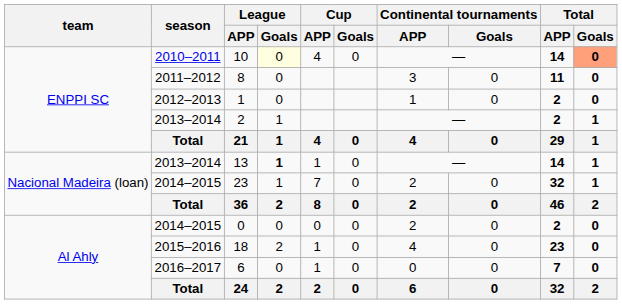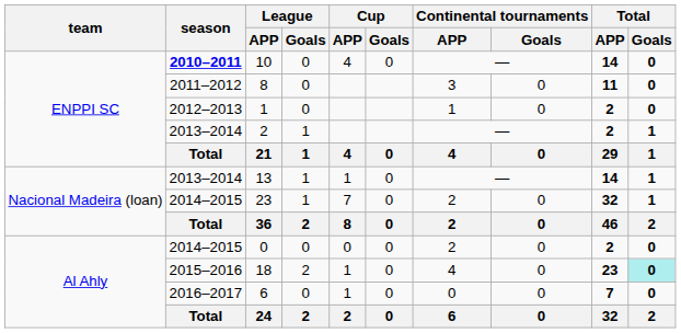10 | season: normal -> bold
10 | League / Goals: lightyellow background -> no background
10 | Total / Goals: lightsalmon background -> no background
13 | League / Goals: bold -> normal
18 | Total / Goals: no background -> paleturquoise background
